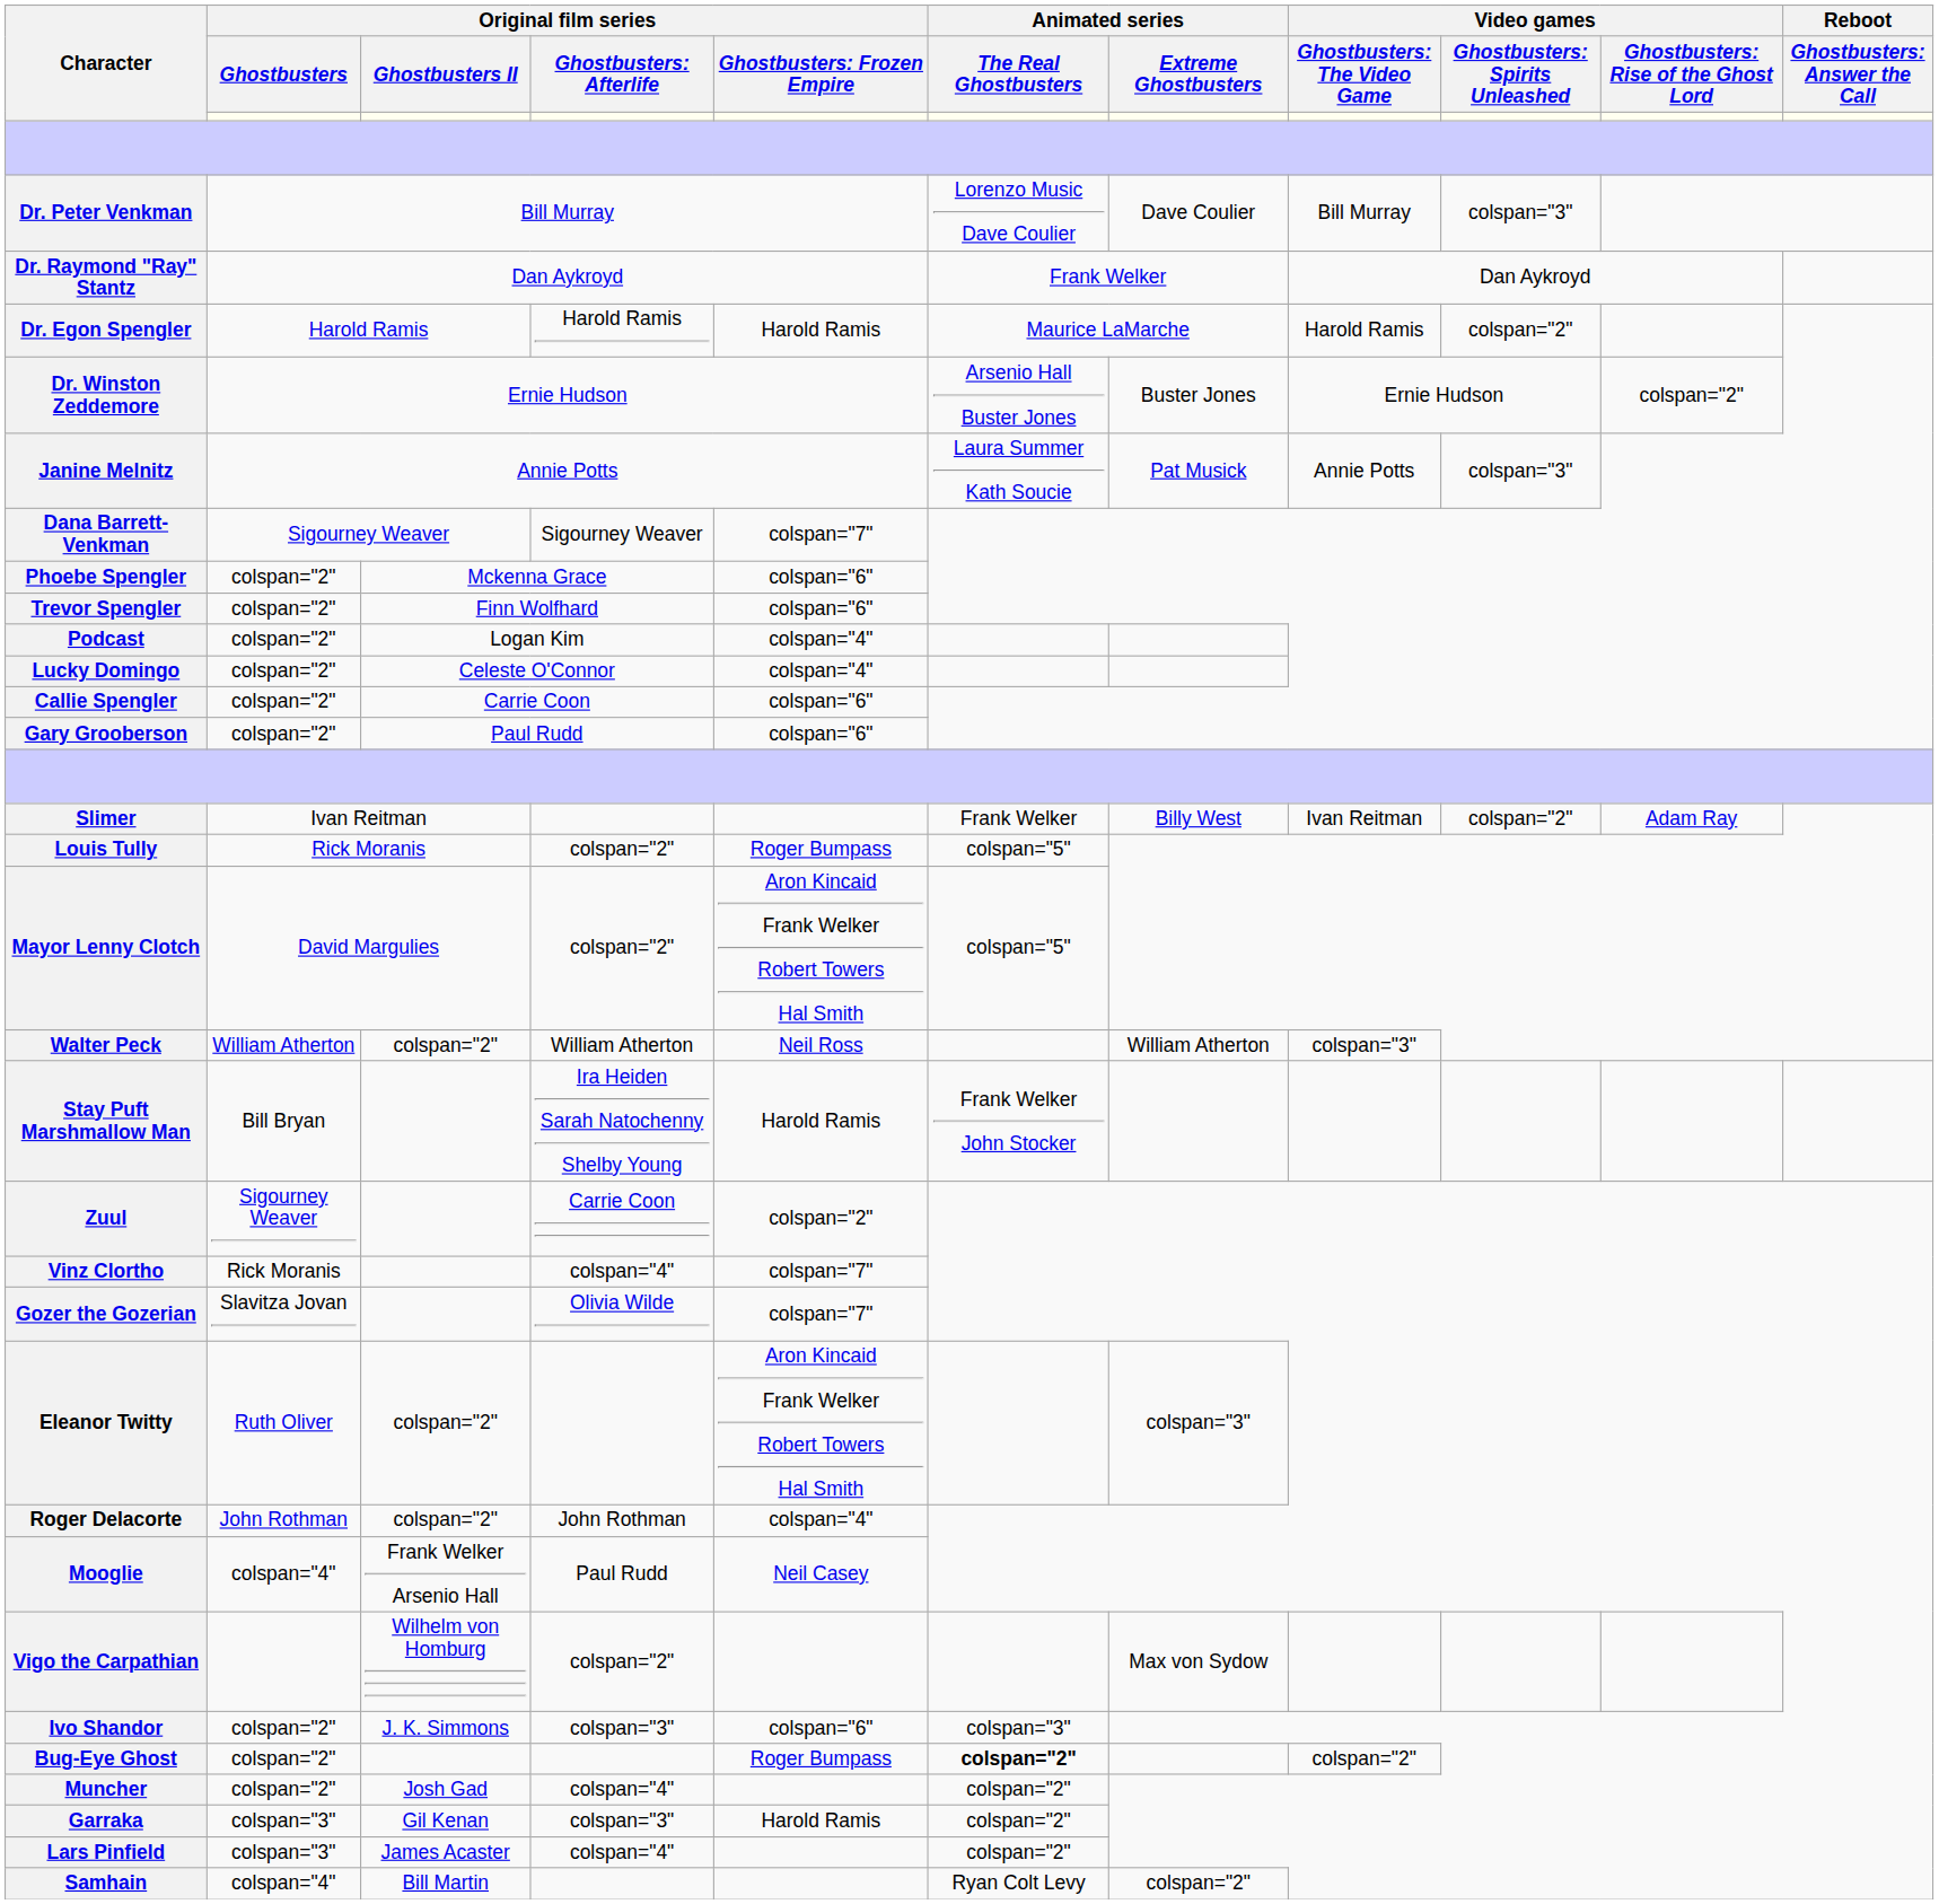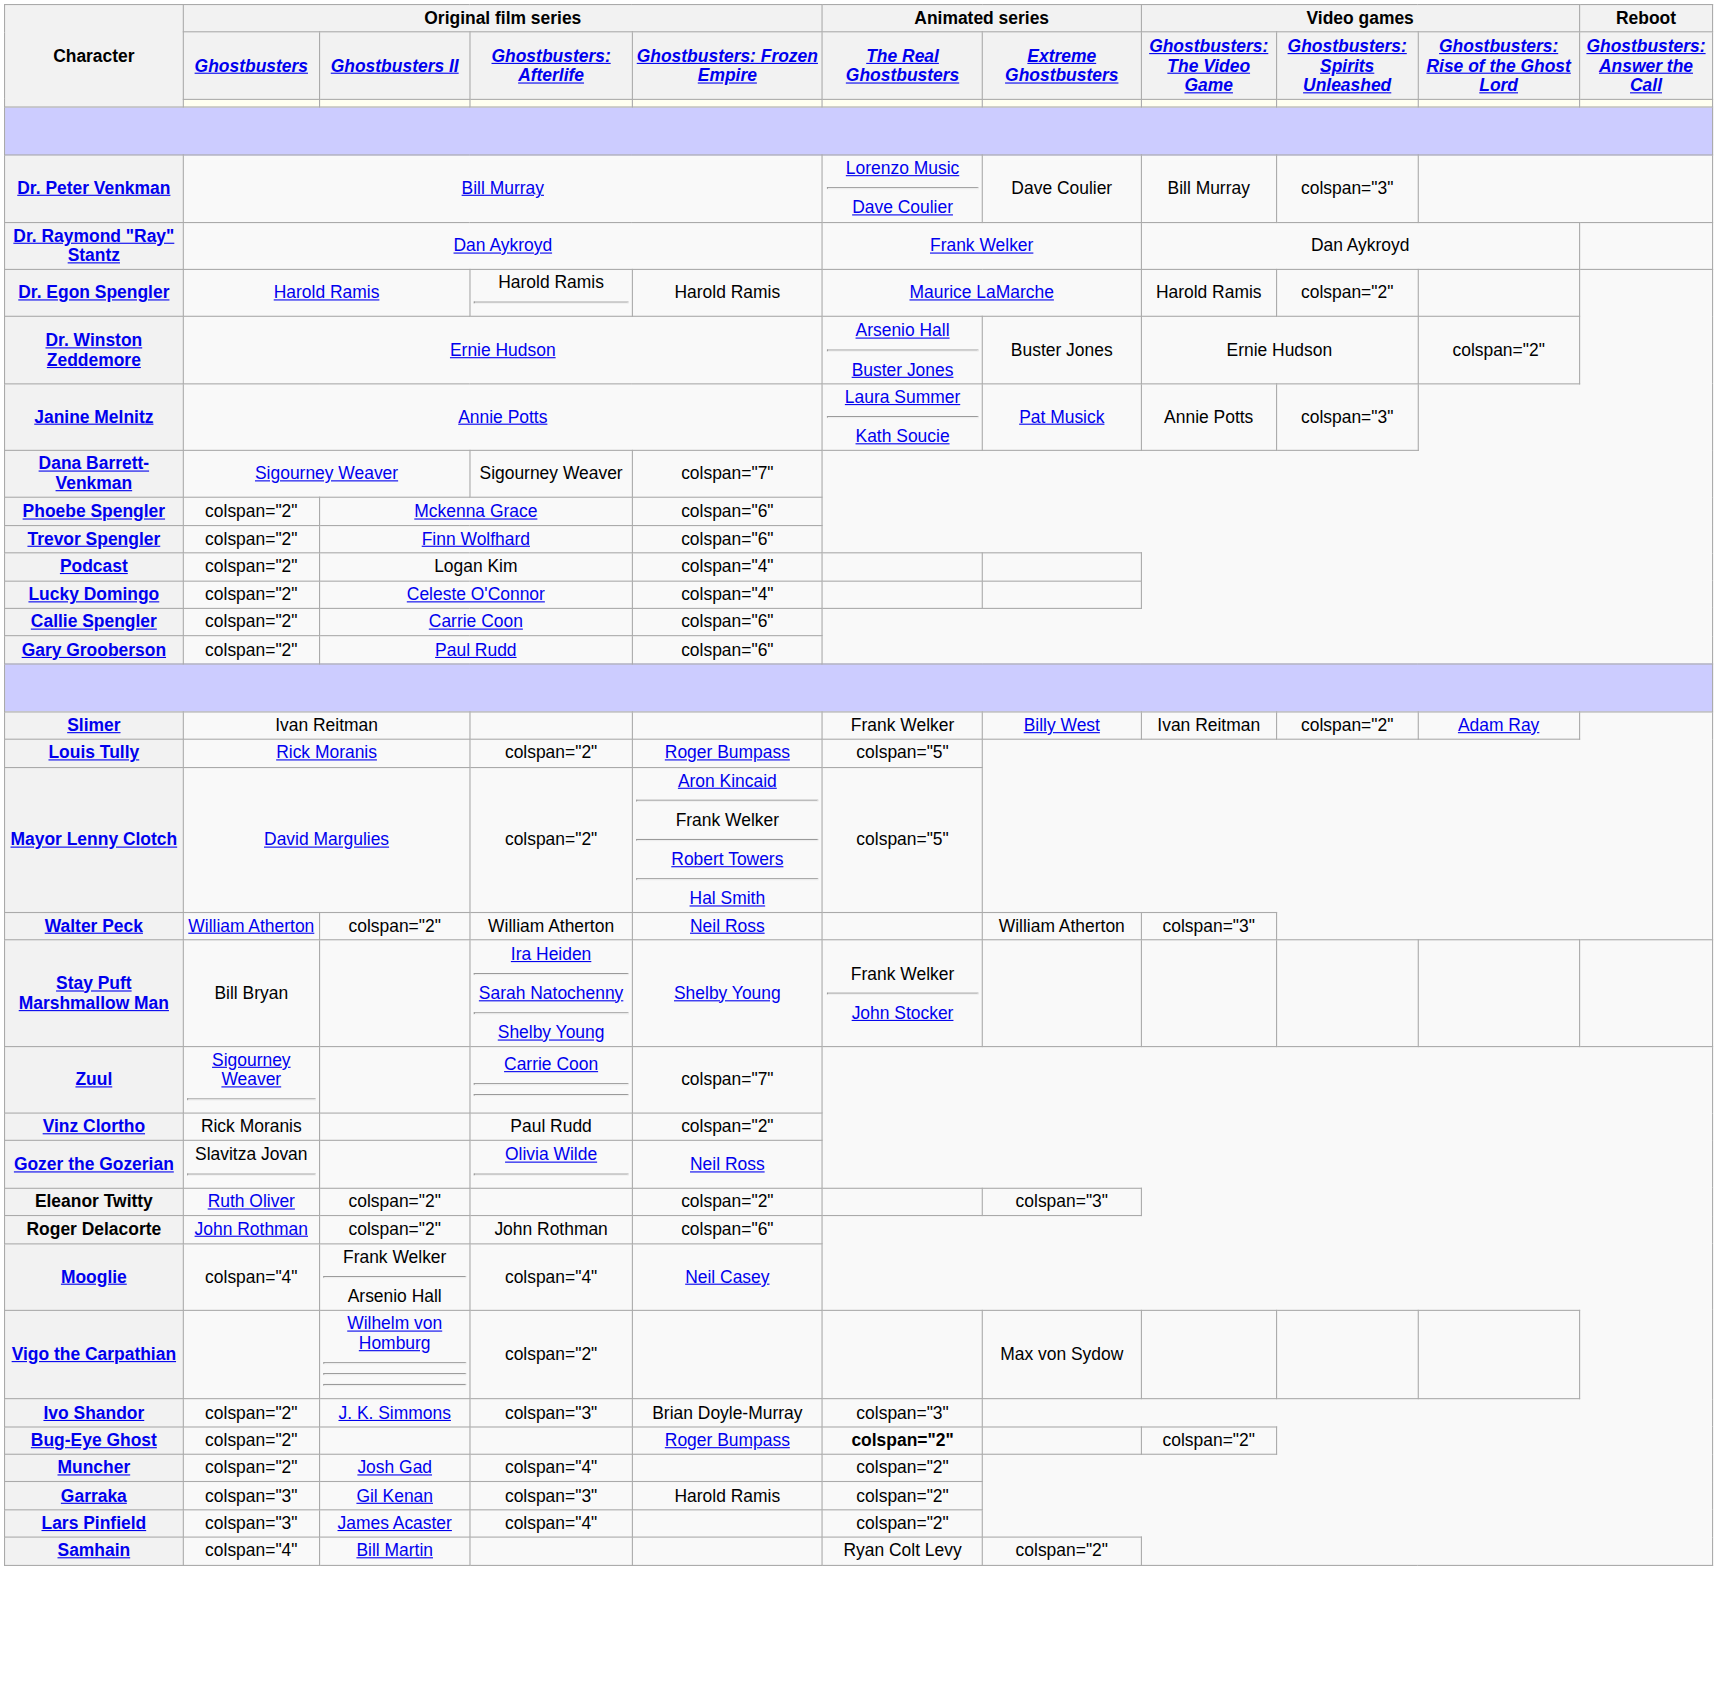Stay Puft Marshmallow Man | column 5: Harold Ramis -> Shelby Young
Zuul | column 5: colspan="2" -> colspan="7"
Vinz Clortho | column 4: colspan="4" -> Paul Rudd
Vinz Clortho | column 5: colspan="7" -> colspan="2"
Gozer the Gozerian | column 5: colspan="7" -> Neil Ross
Eleanor Twitty | column 5: Aron Kincaid Frank Welker Robert Towers Hal Smith -> colspan="2"
Roger Delacorte | column 5: colspan="4" -> colspan="6"
Mooglie | column 4: Paul Rudd -> colspan="4"
Ivo Shandor | column 5: colspan="6" -> Brian Doyle-Murray
